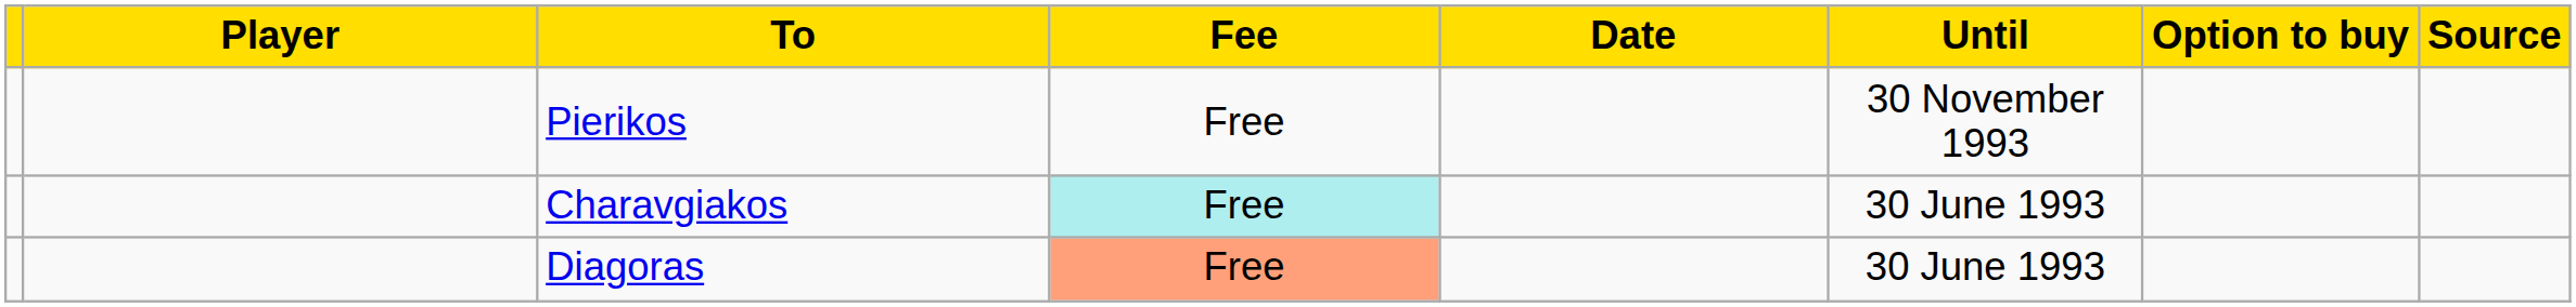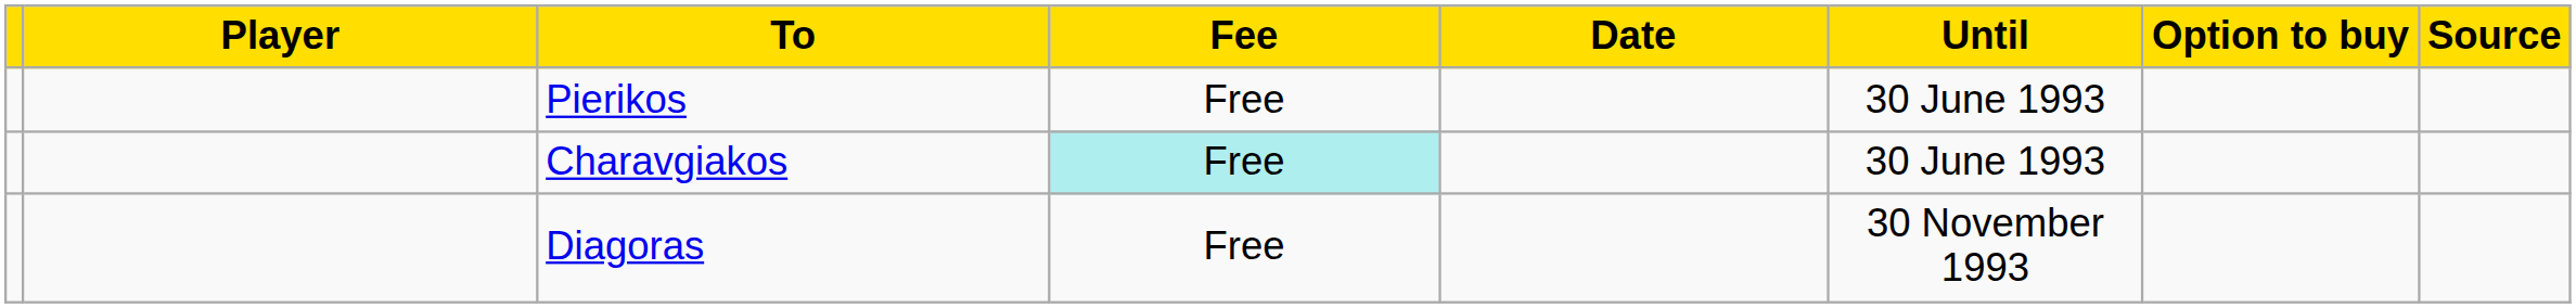Pierikos | Until: 30 November 1993 -> 30 June 1993
Diagoras | Fee: lightsalmon background -> no background
Diagoras | Until: 30 June 1993 -> 30 November 1993
